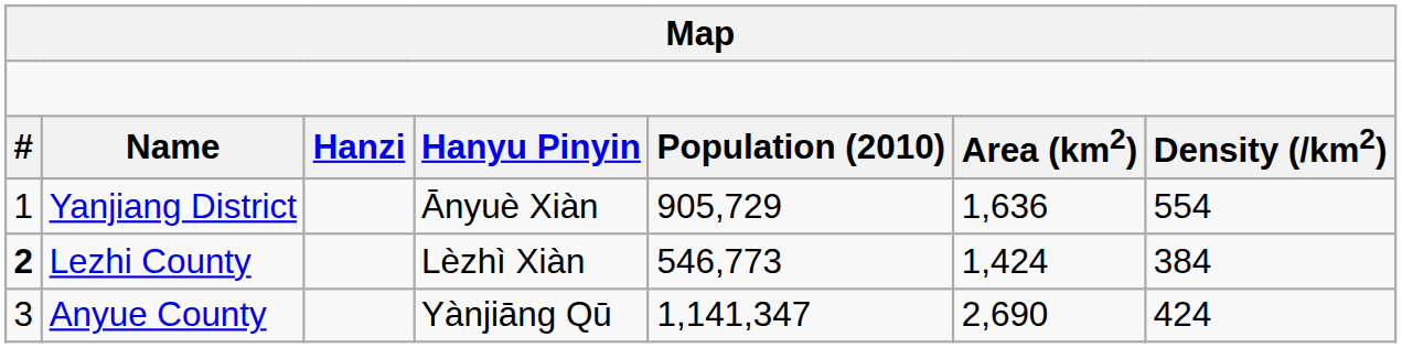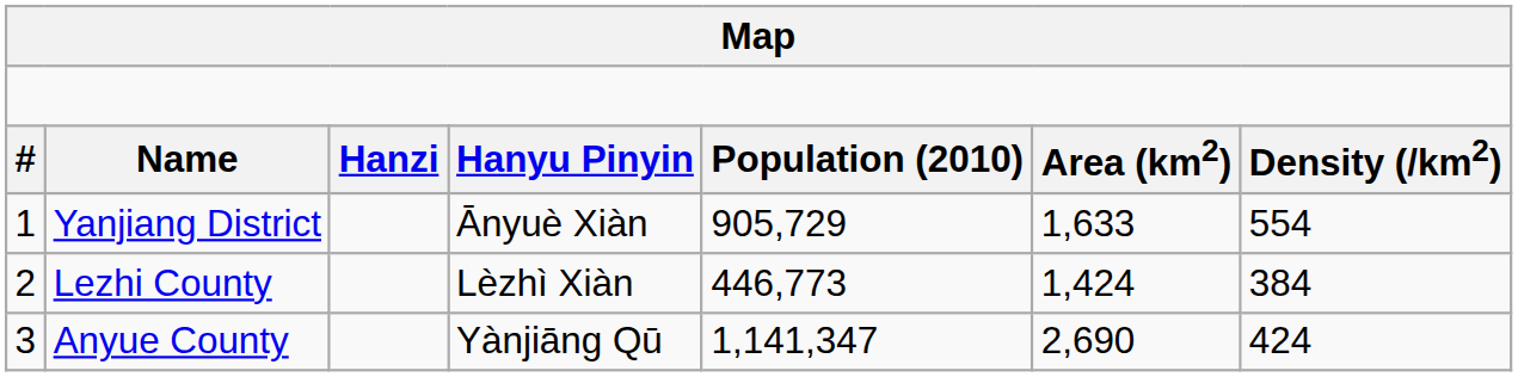Yanjiang District | column 6: 1,636 -> 1,633
Lezhi County | column 1: bold -> normal
Lezhi County | column 5: 546,773 -> 446,773
